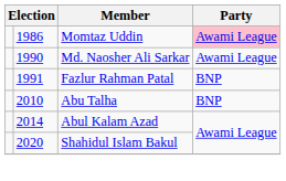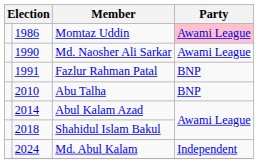Shahidul Islam Bakul | column 2: 2020 -> 2018
+ row: 2024 | Md. Abul Kalam | Independent
